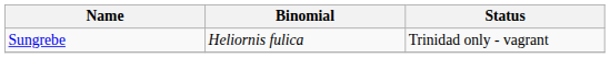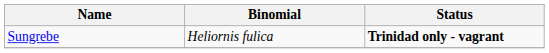Sungrebe | Status: normal -> bold
